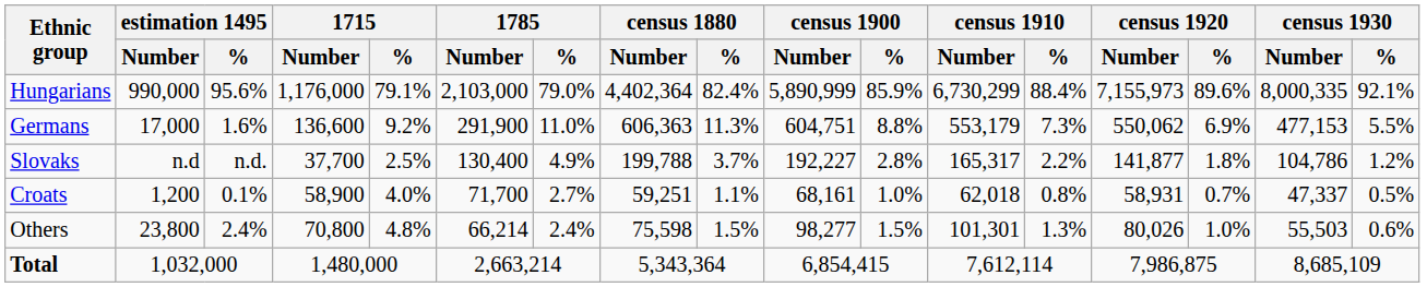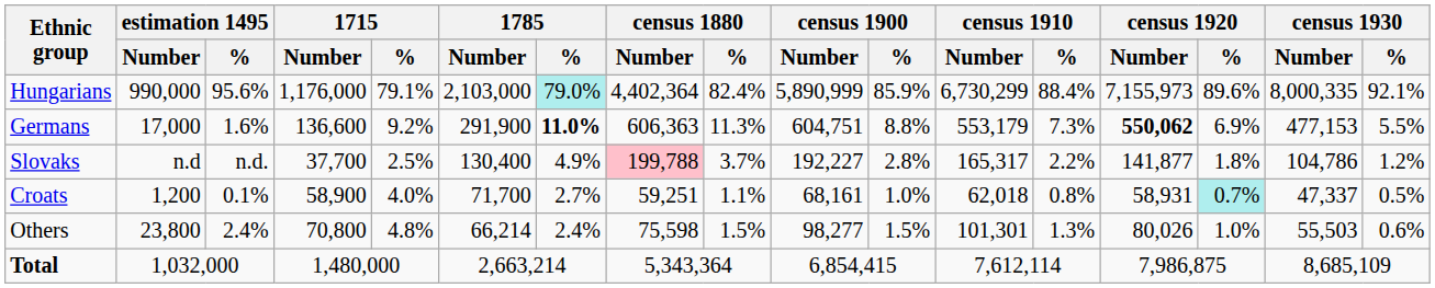Hungarians | 1785 / %: no background -> paleturquoise background
Germans | 1785 / %: normal -> bold
Germans | census 1920 / Number: normal -> bold
Slovaks | census 1880 / Number: no background -> pink background
Croats | census 1920 / %: no background -> paleturquoise background
